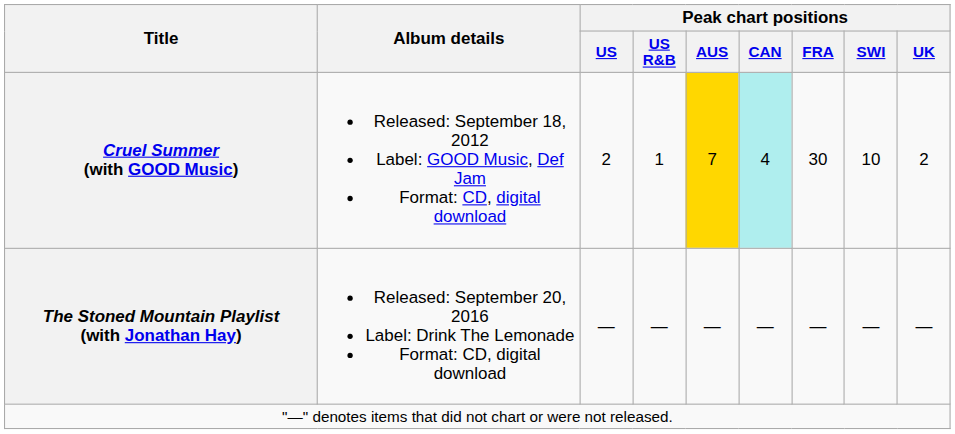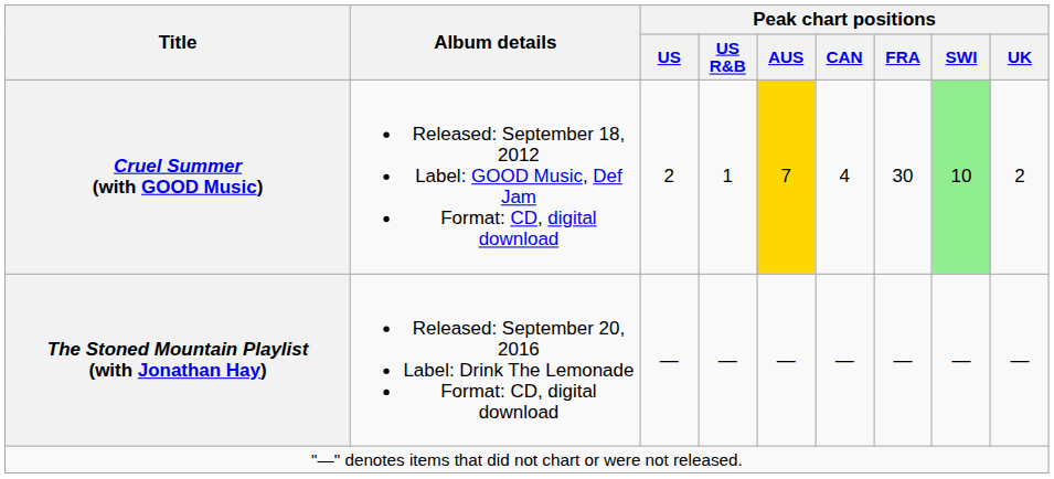Cruel Summer (with GOOD Music) | Peak chart positions / CAN: paleturquoise background -> no background
Cruel Summer (with GOOD Music) | Peak chart positions / SWI: no background -> lightgreen background
